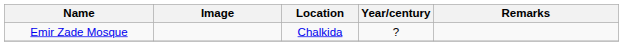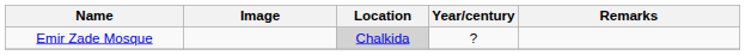Emir Zade Mosque | Location: no background -> lightgrey background
